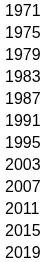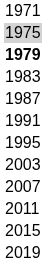1975 | column 1: no background -> lightgrey background
1979 | column 1: normal -> bold
